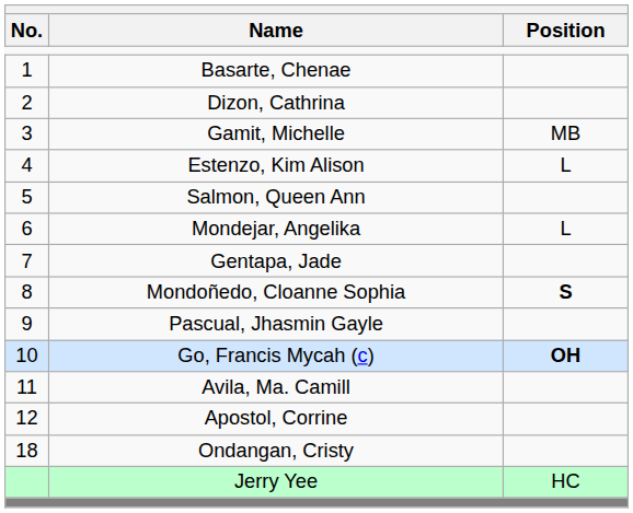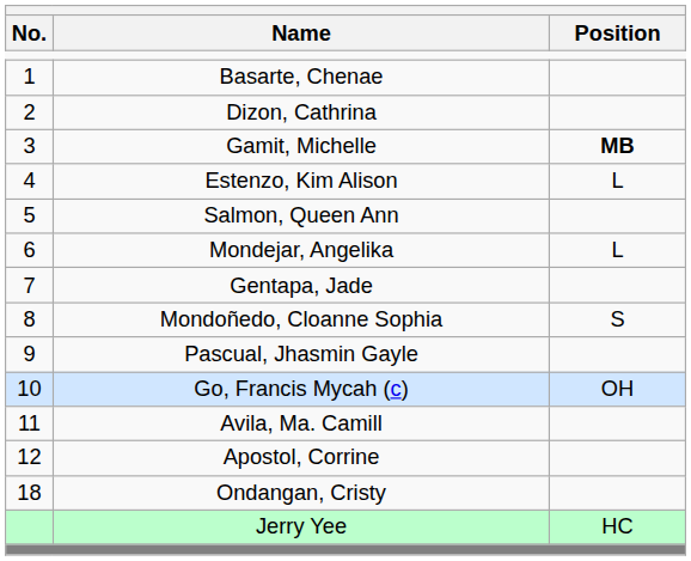Gamit, Michelle | Position: normal -> bold
Mondoñedo, Cloanne Sophia | Position: bold -> normal
Go, Francis Mycah (c) | Position: bold -> normal
